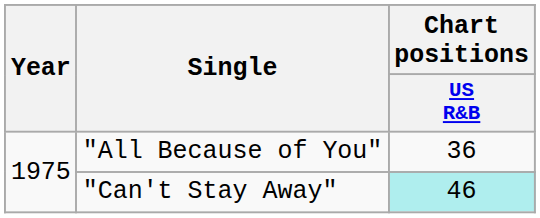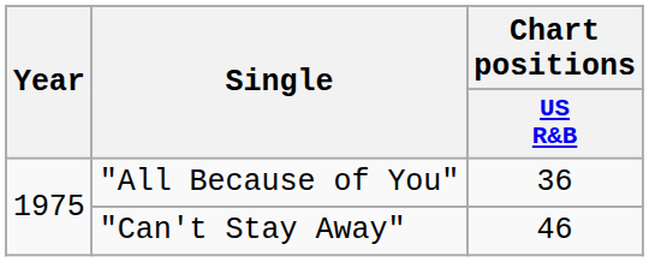"Can't Stay Away" | Chart positions / US R&B: paleturquoise background -> no background
